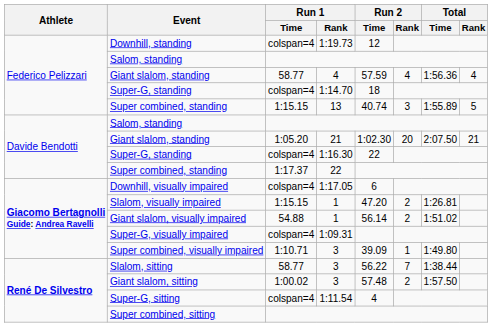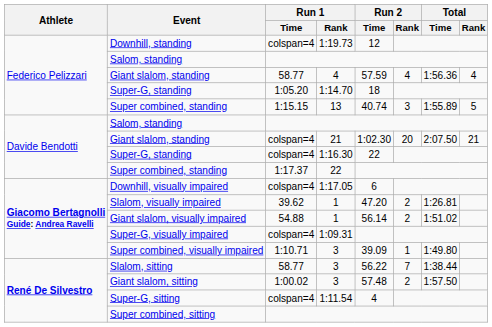Federico Pelizzari / Super-G, standing | Run 1 / Time: colspan=4 -> 1:05.20
Davide Bendotti / Giant slalom, standing | Run 1 / Time: 1:05.20 -> colspan=4
Slalom, visually impaired | Run 1 / Time: 1:15.15 -> 39.62
